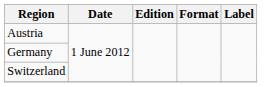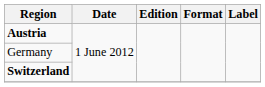Austria | Region: normal -> bold
Switzerland | Region: normal -> bold
